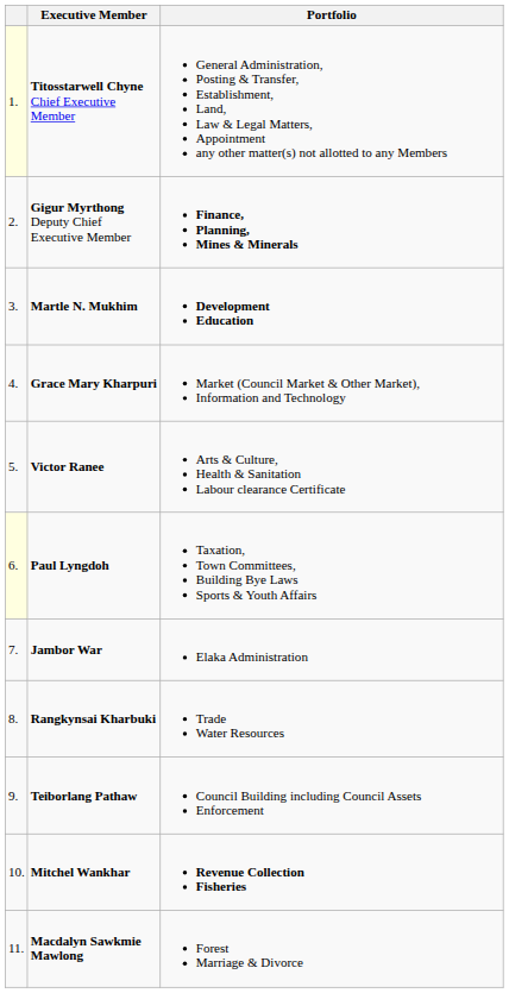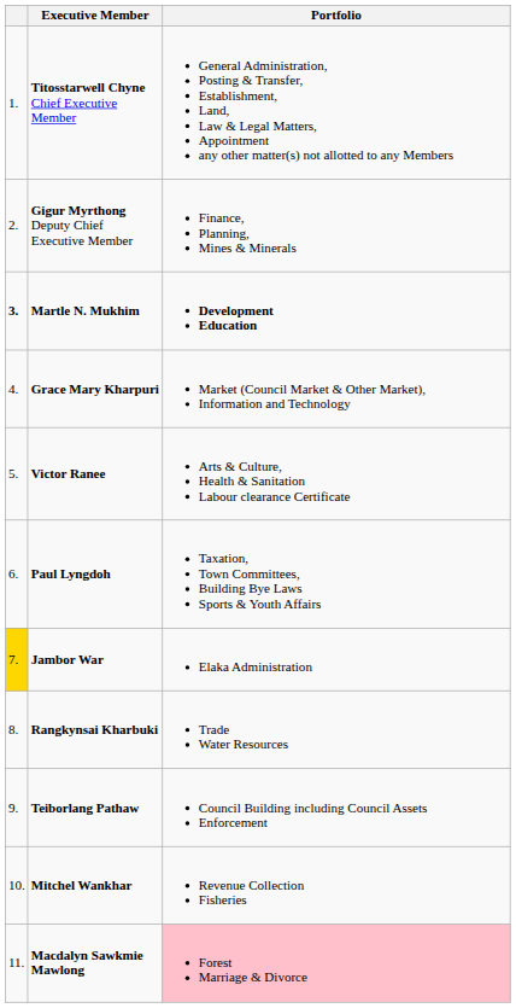Titosstarwell Chyne Chief Executive Member | column 1: lightyellow background -> no background
Gigur Myrthong Deputy Chief Executive Member | Portfolio: bold -> normal
Martle N. Mukhim | column 1: normal -> bold
Paul Lyngdoh | column 1: lightyellow background -> no background
Jambor War | column 1: no background -> gold background
Mitchel Wankhar | Portfolio: bold -> normal
Macdalyn Sawkmie Mawlong | Portfolio: no background -> pink background
